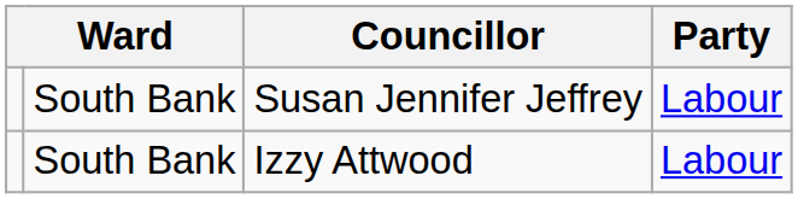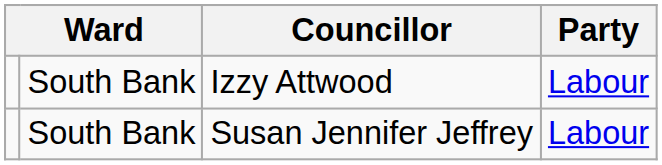rows swapped: Izzy Attwood <-> Susan Jennifer Jeffrey
